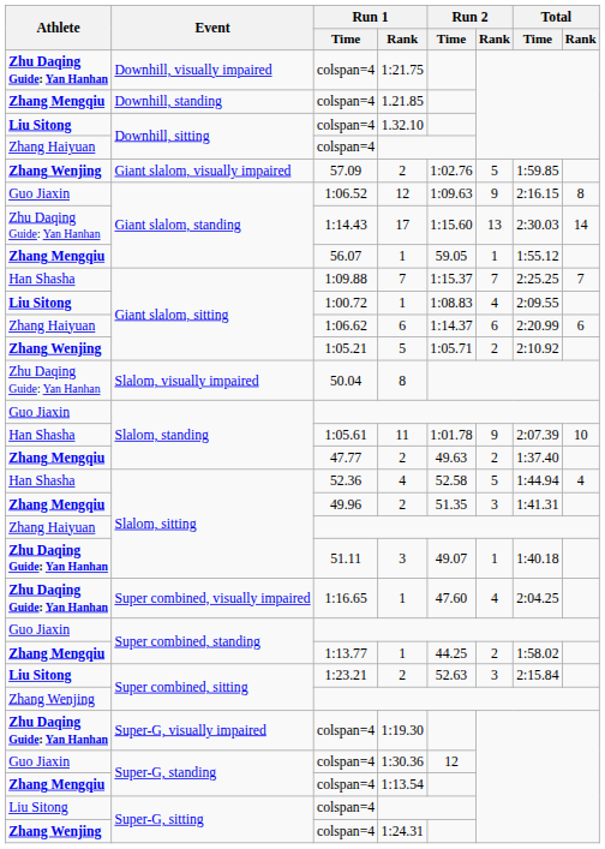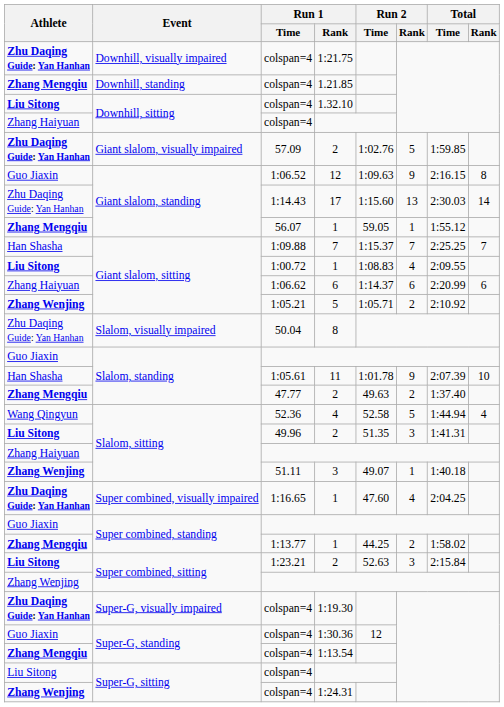57.09 | Athlete: Zhang Wenjing -> Zhu Daqing Guide: Yan Hanhan
52.36 | Athlete: Han Shasha -> Wang Qingyun
49.96 | Athlete: Zhang Mengqiu -> Liu Sitong
51.11 | Athlete: Zhu Daqing Guide: Yan Hanhan -> Zhang Wenjing
